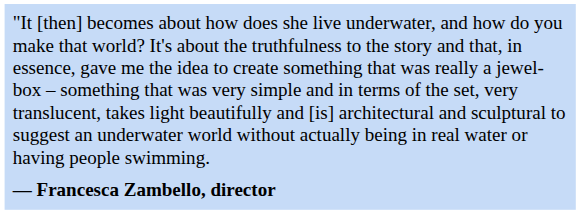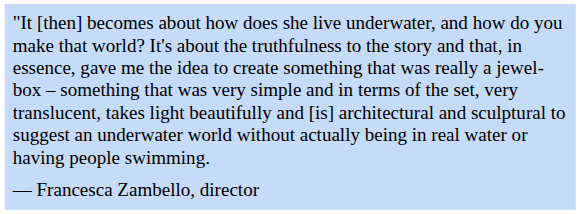row 2 | column 1: bold -> normal
